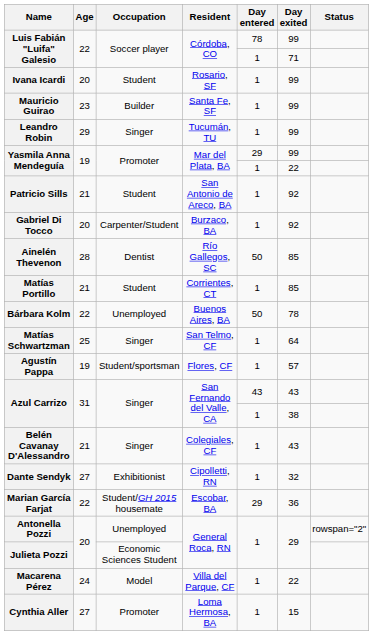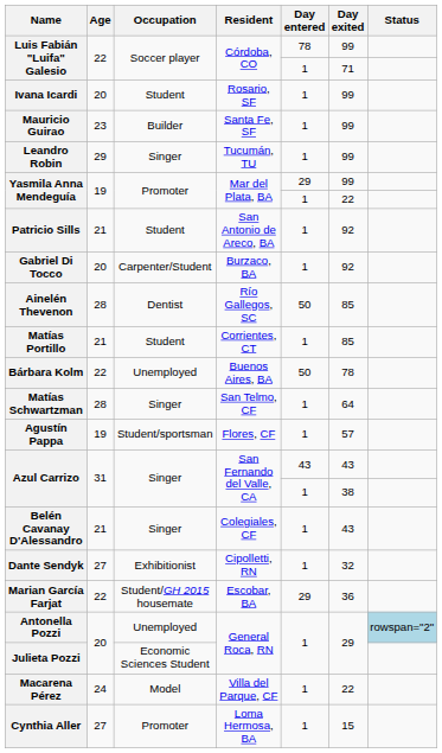Matías Schwartzman | Age: 25 -> 28
Antonella Pozzi | Status: no background -> lightblue background
